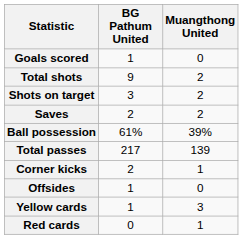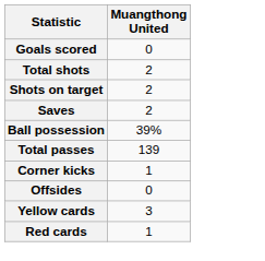- column: BG Pathum United | 1 | 9 | 3 | 2 | 61% | 217 | 2 | 1 | 1 | 0
